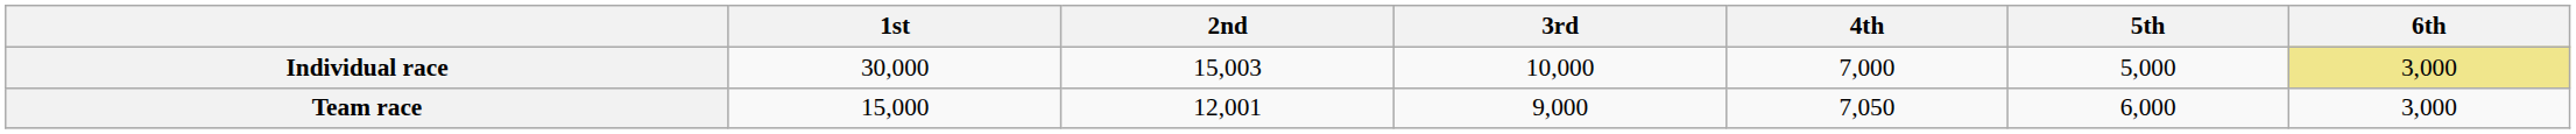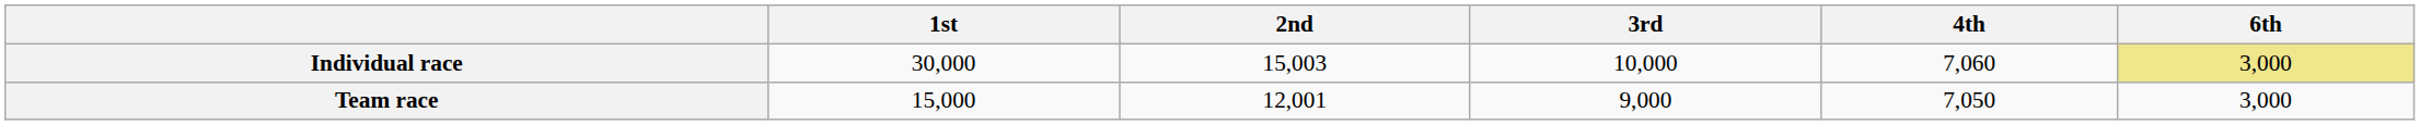- column: 5th | 5,000 | 6,000
Individual race | 4th: 7,000 -> 7,060
